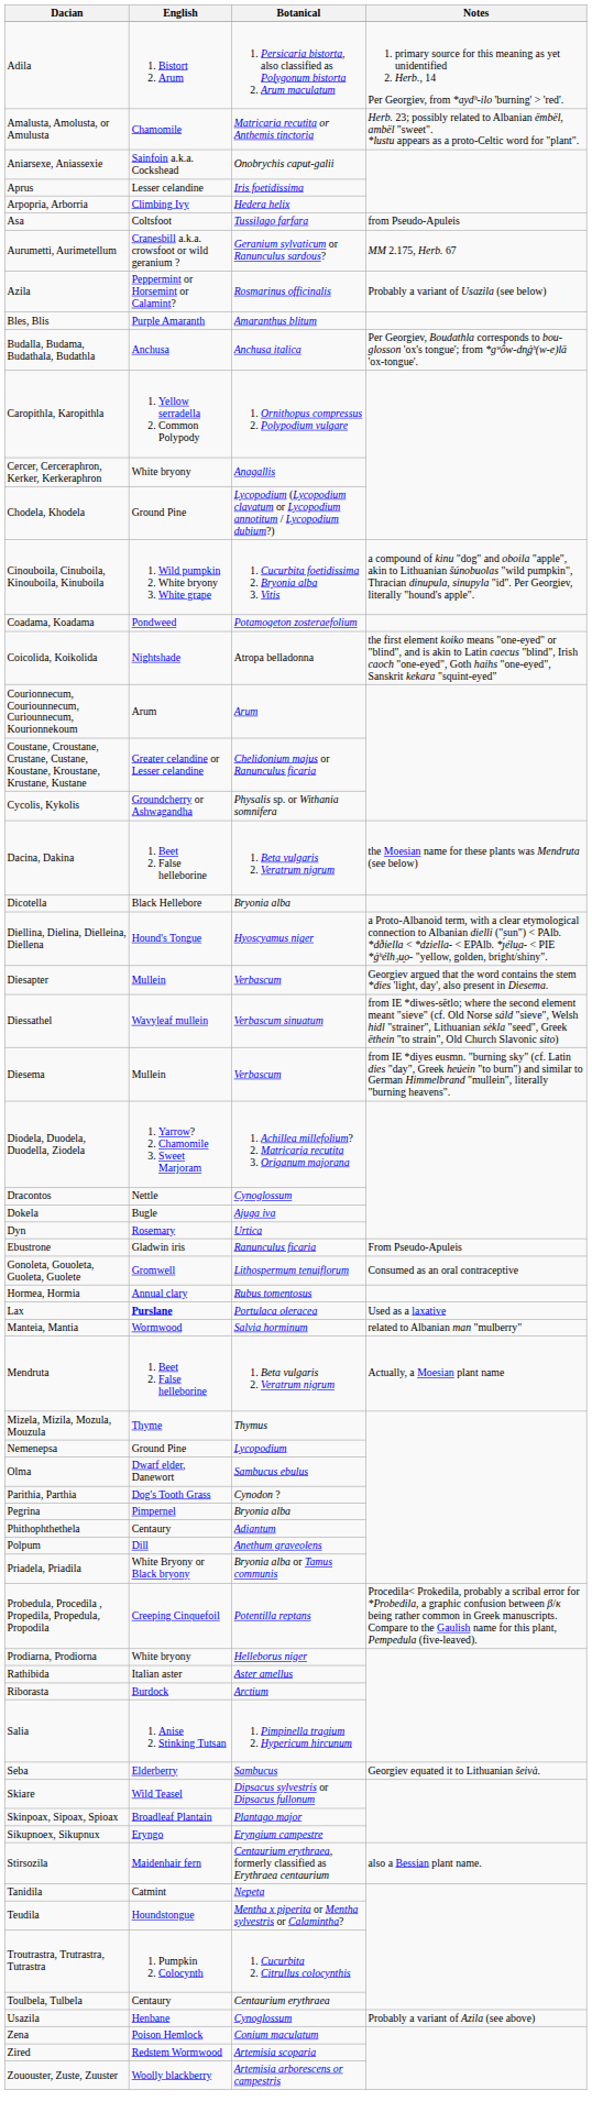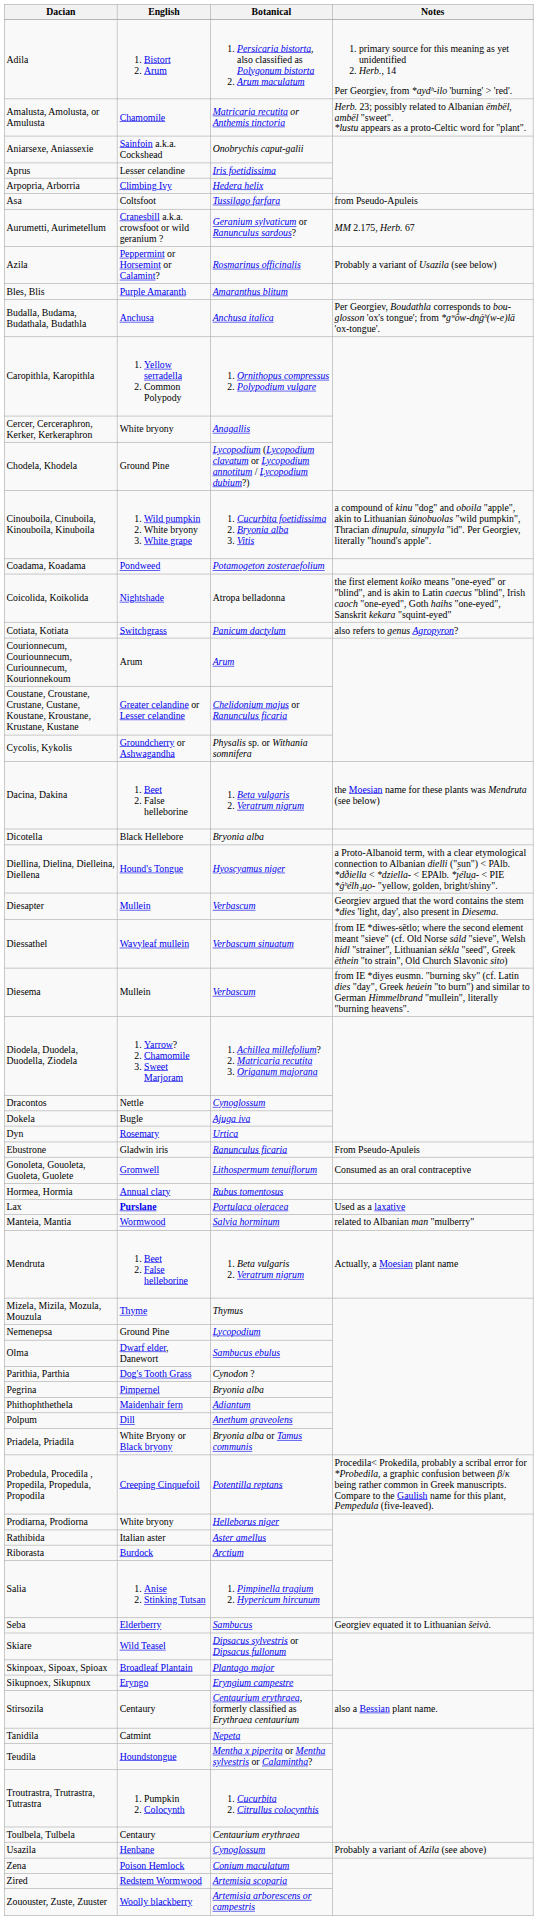+ row: Cotiata, Kotiata | Switchgrass | Panicum dactylum | also refers to genus Agropyron?
Phithophthethela | English: Centaury -> Maidenhair fern
Stirsozila | English: Maidenhair fern -> Centaury
